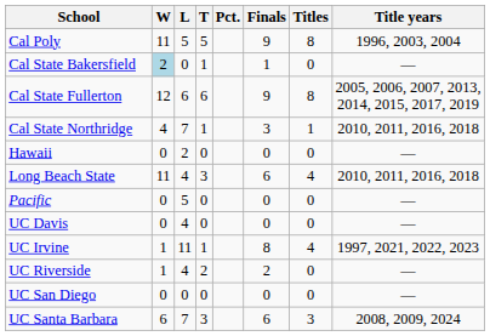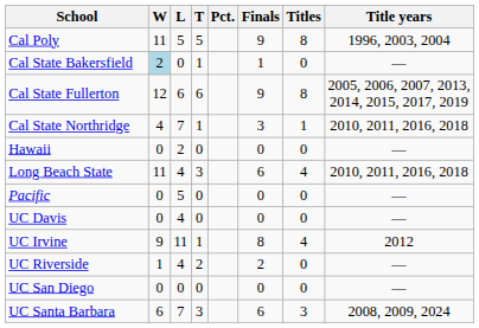UC Irvine | W: 1 -> 9
UC Irvine | Title years: 1997, 2021, 2022, 2023 -> 2012
